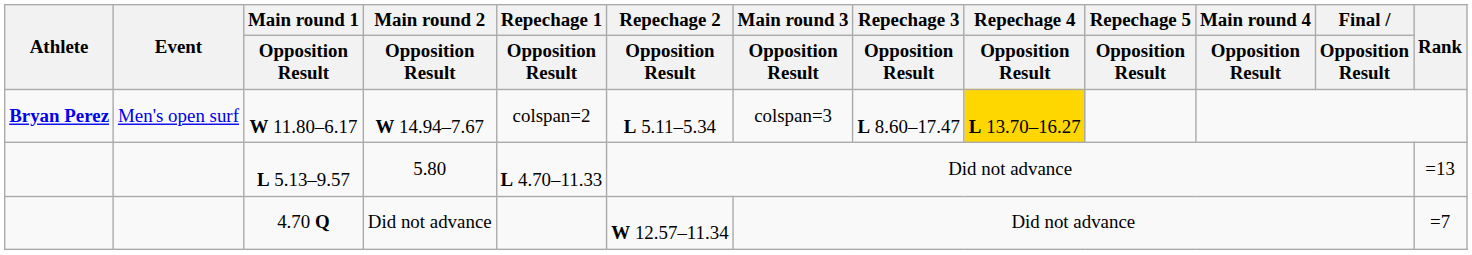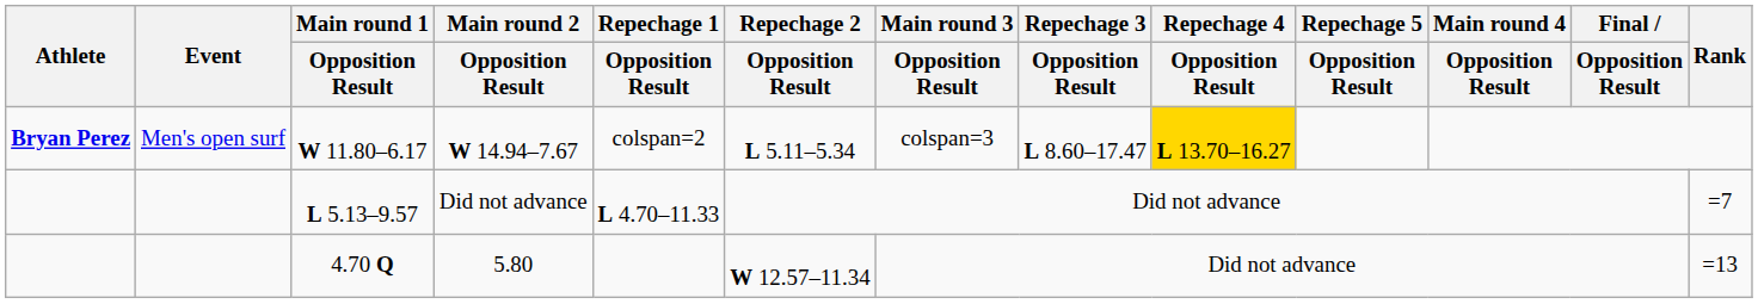L 5.13–9.57 | Main round 2 / Opposition Result: 5.80 -> Did not advance
L 5.13–9.57 | Rank: =13 -> =7
4.70 Q | Main round 2 / Opposition Result: Did not advance -> 5.80
4.70 Q | Rank: =7 -> =13
